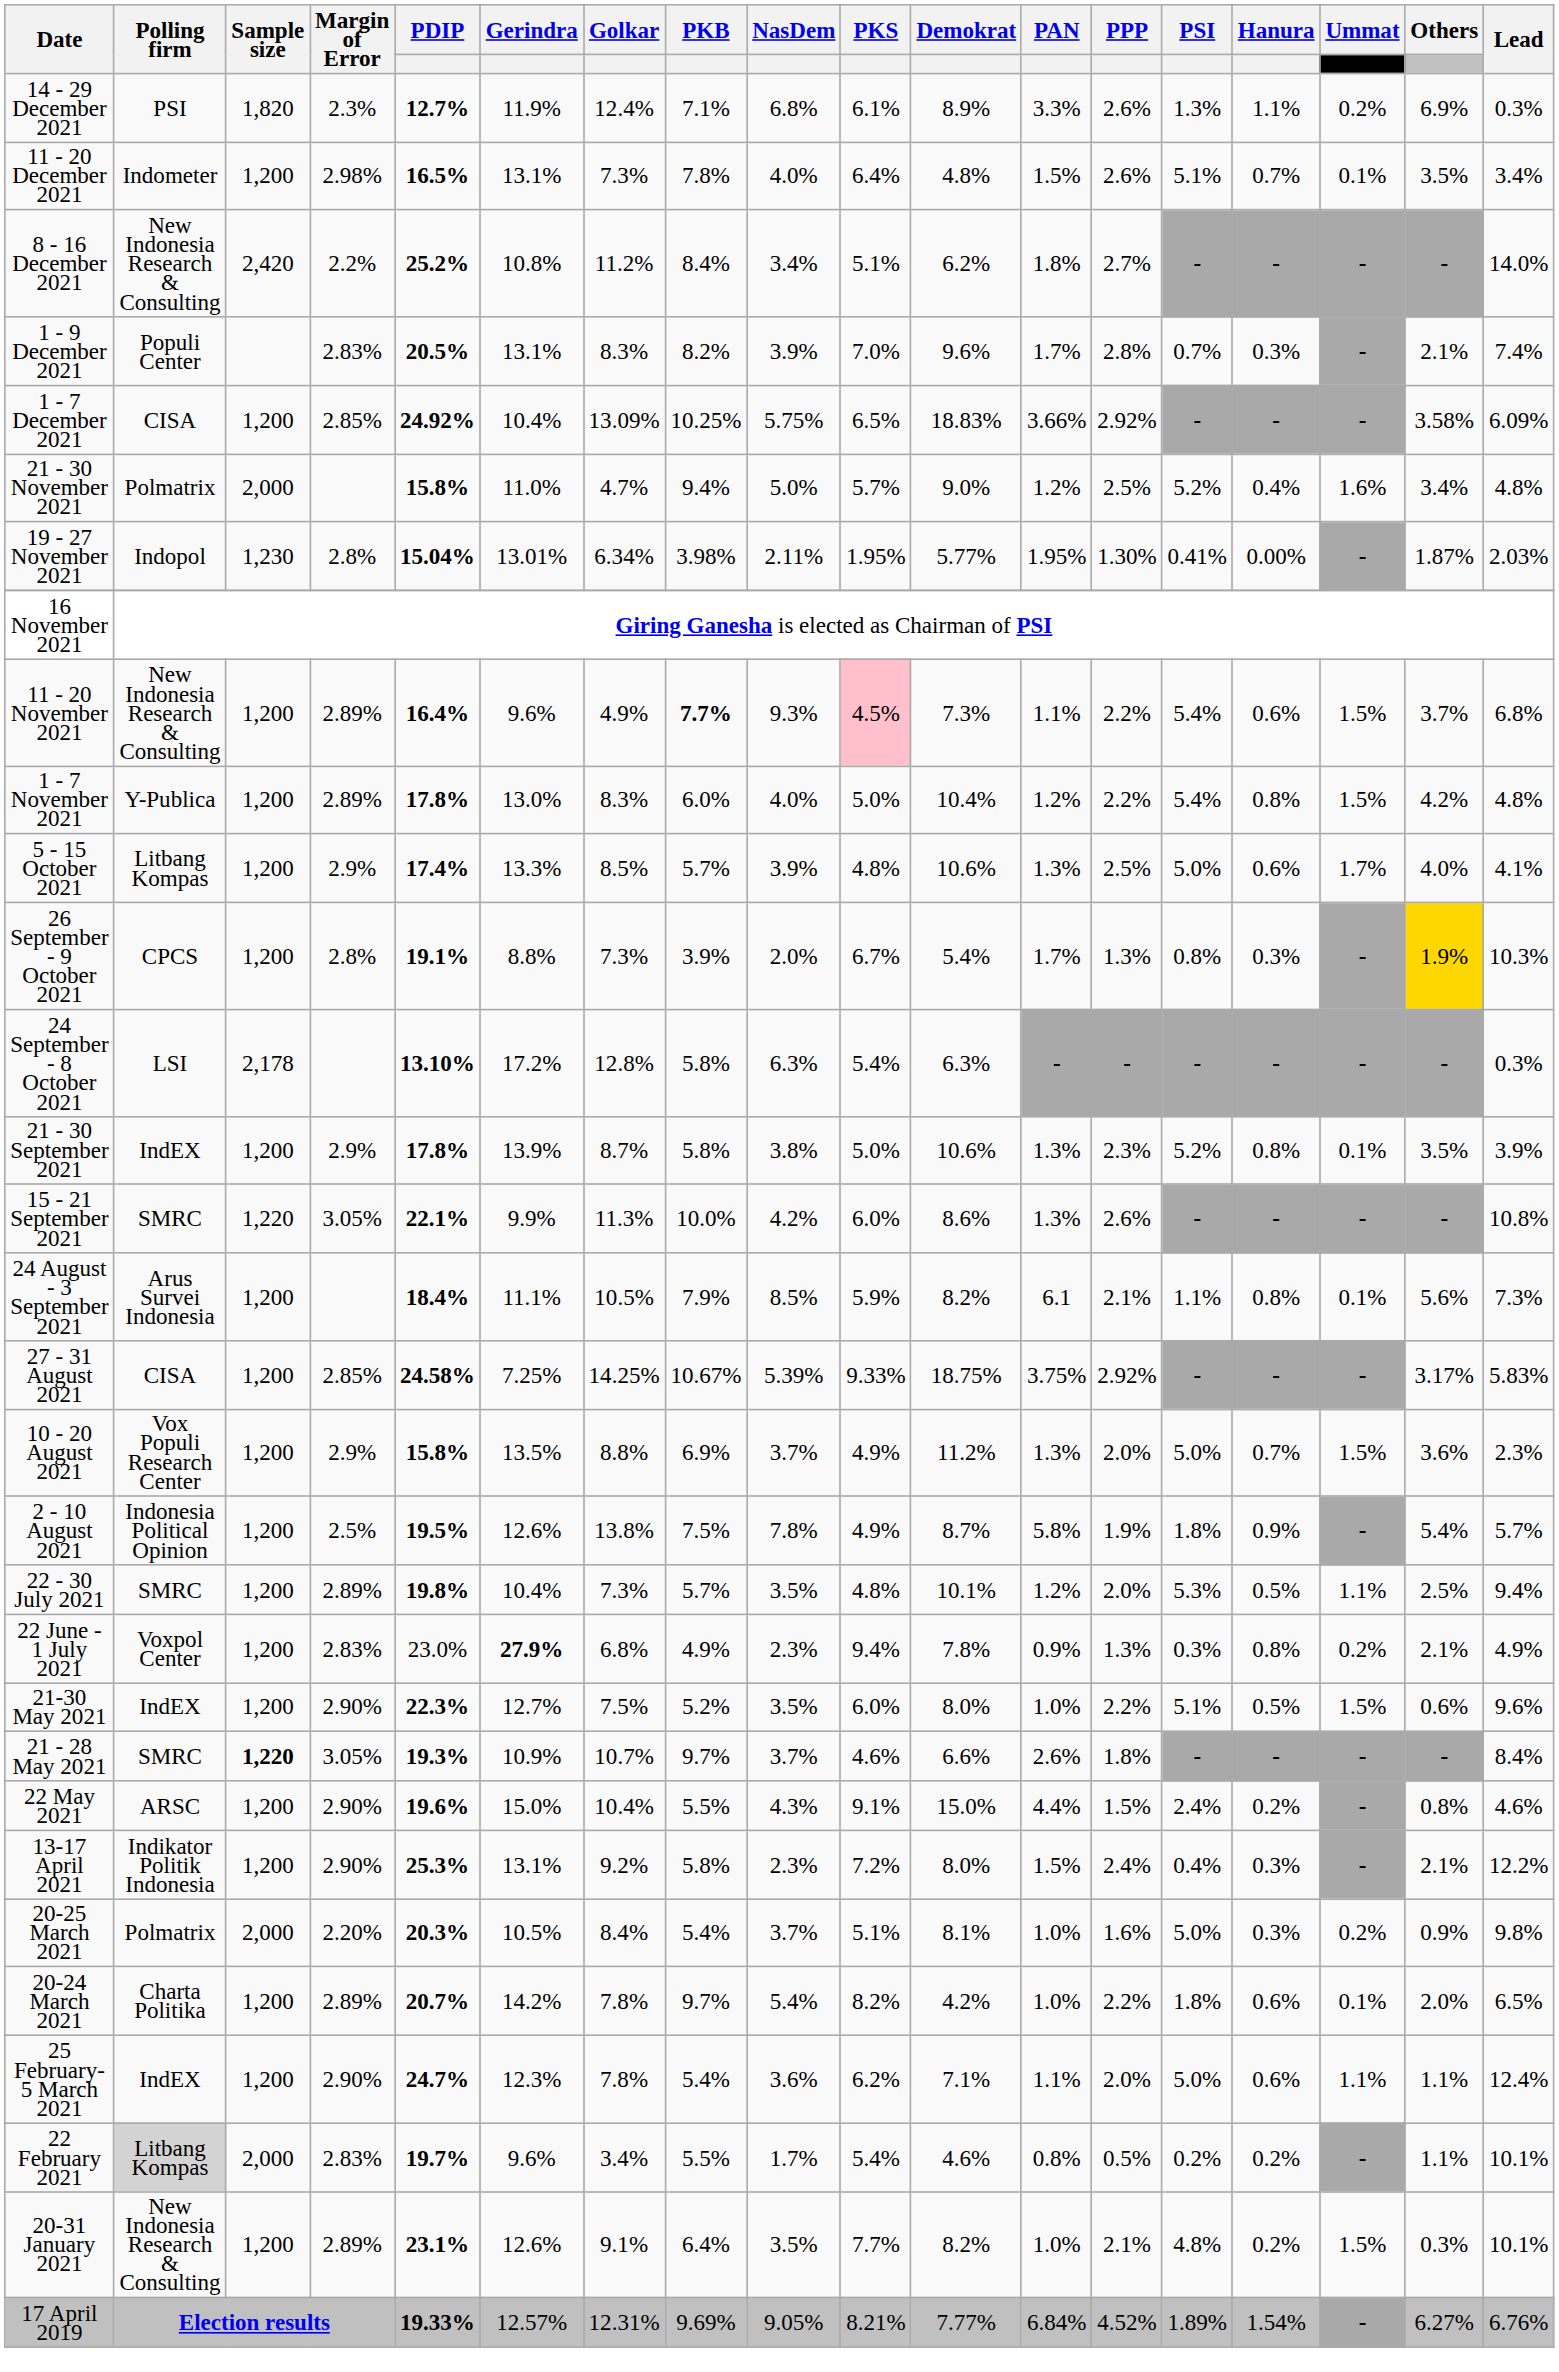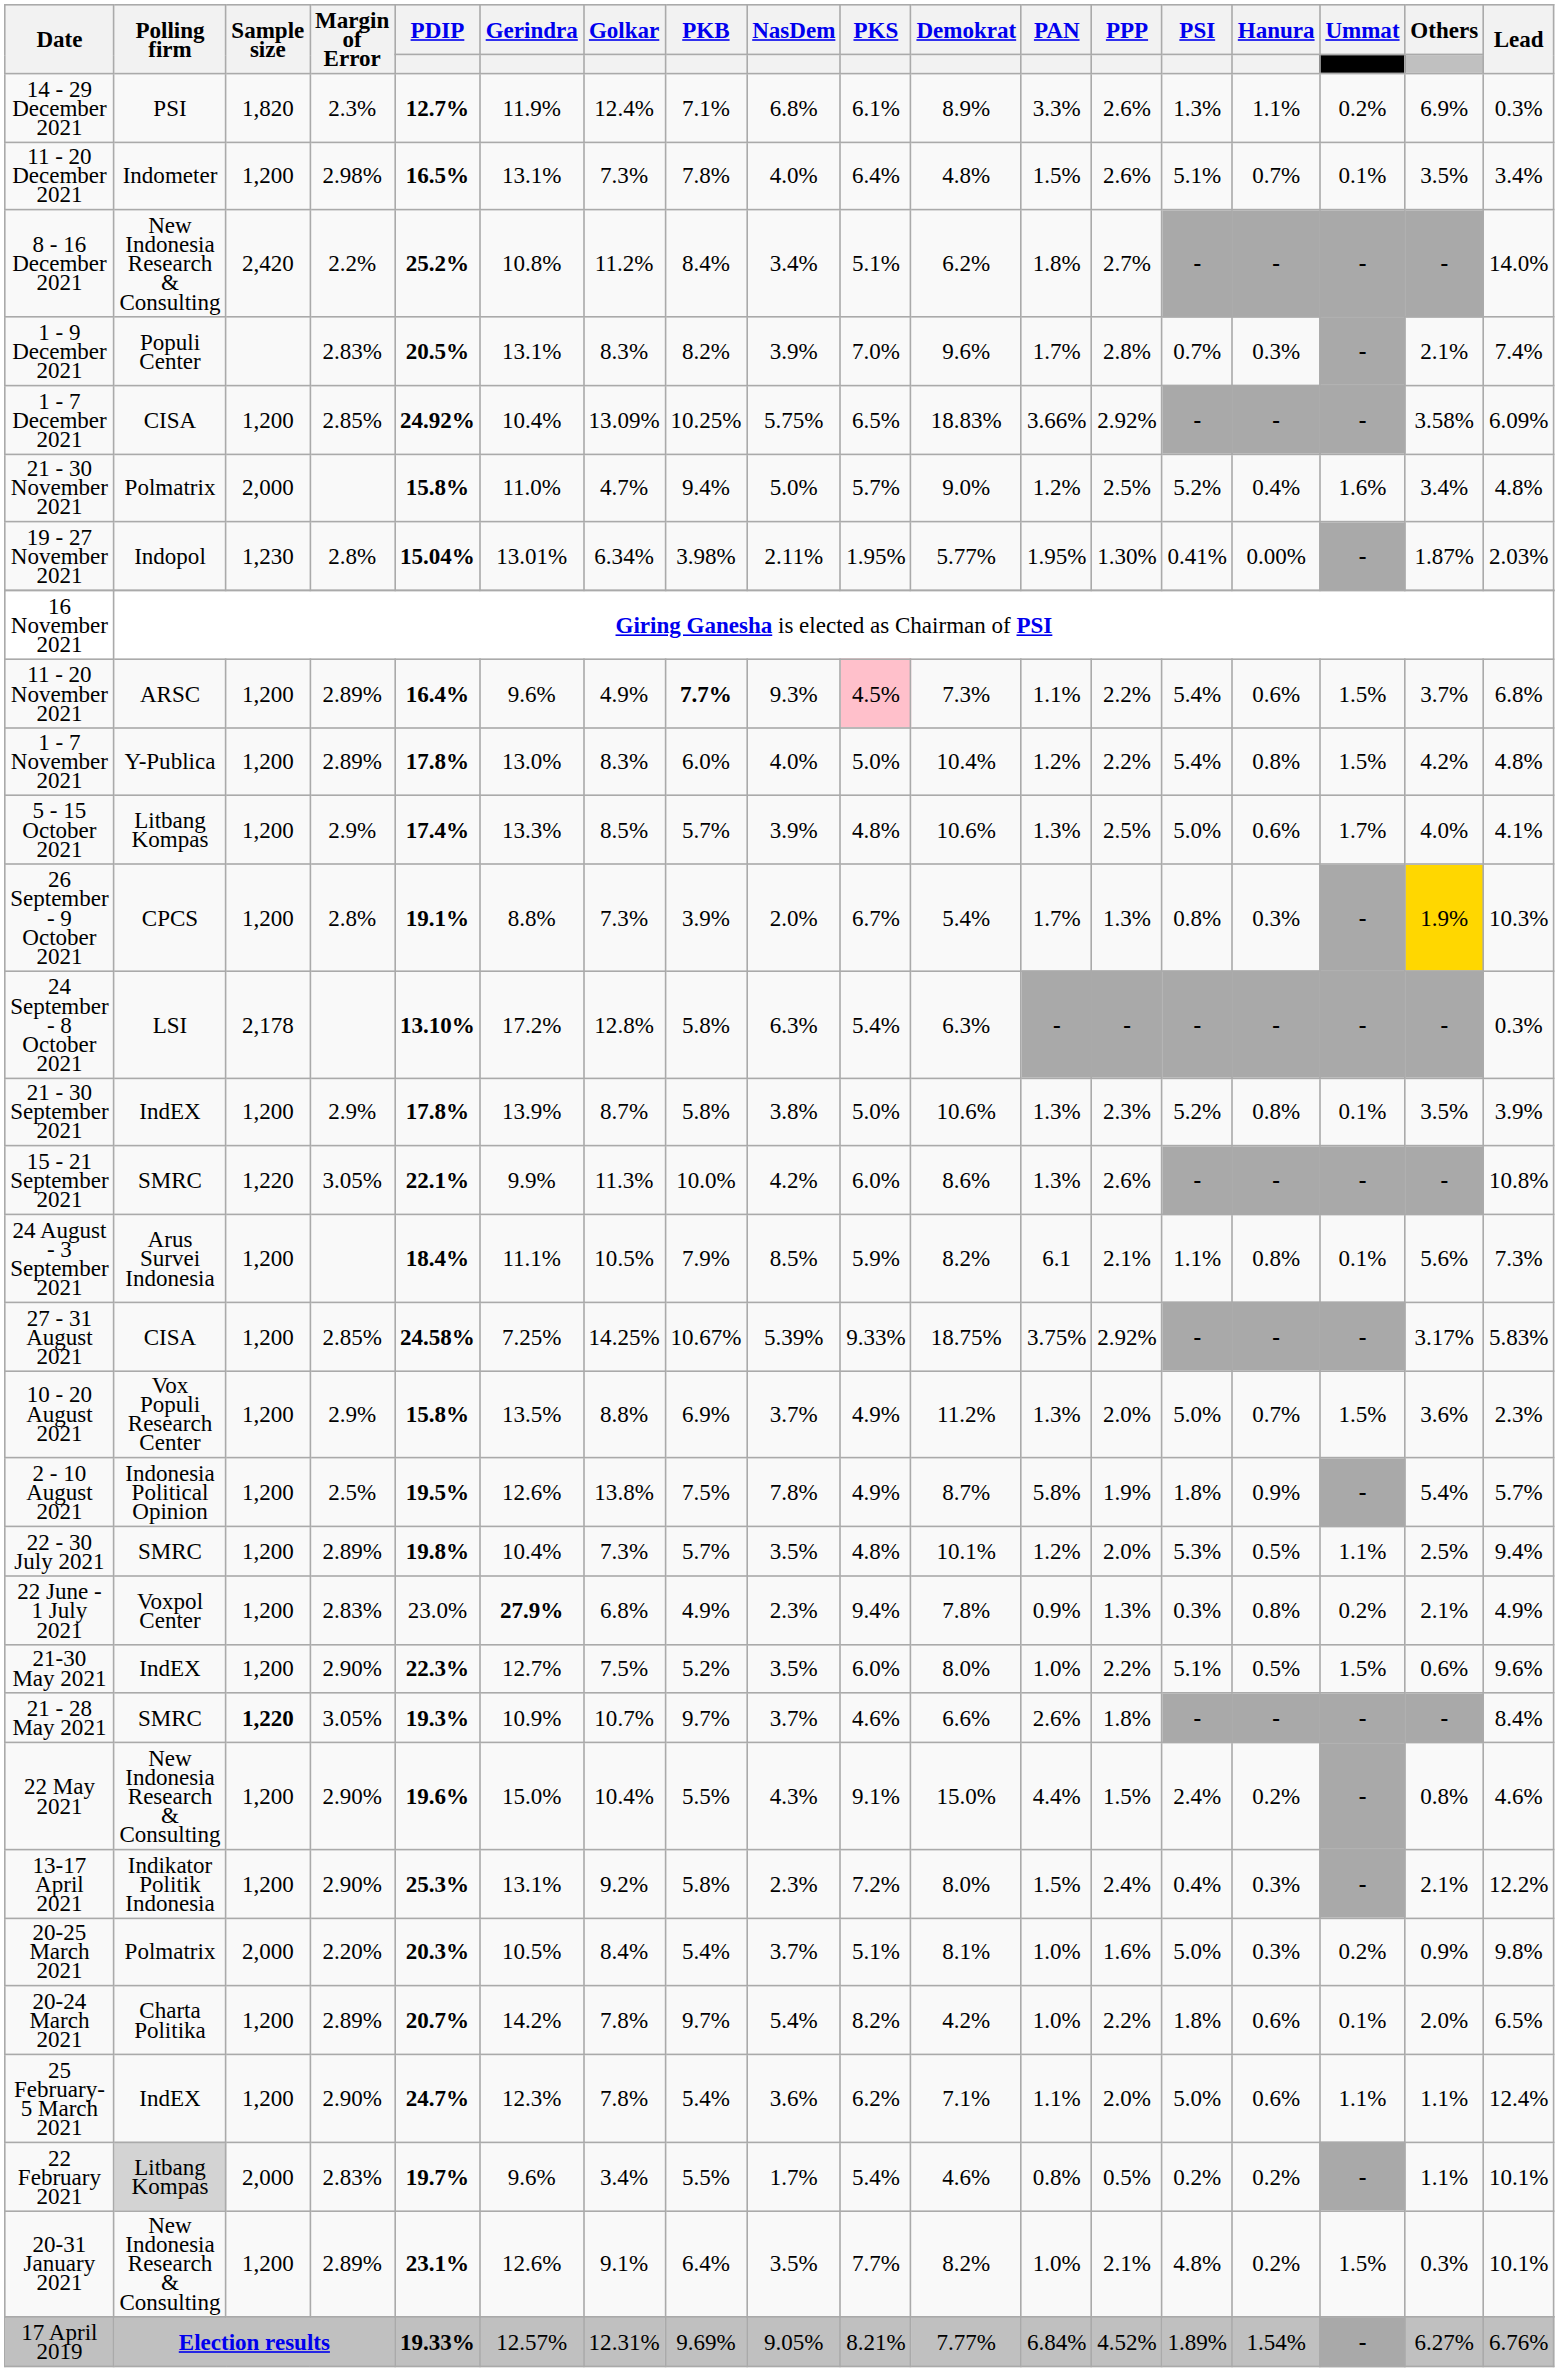11 - 20 November 2021 | Polling firm: New Indonesia Research & Consulting -> ARSC
22 May 2021 | Polling firm: ARSC -> New Indonesia Research & Consulting
